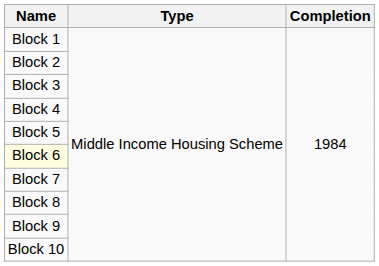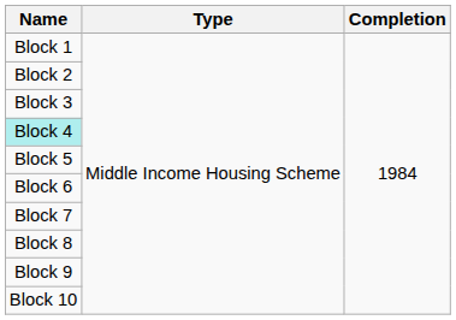Block 4 | Name: no background -> paleturquoise background
Block 6 | Name: lightyellow background -> no background
